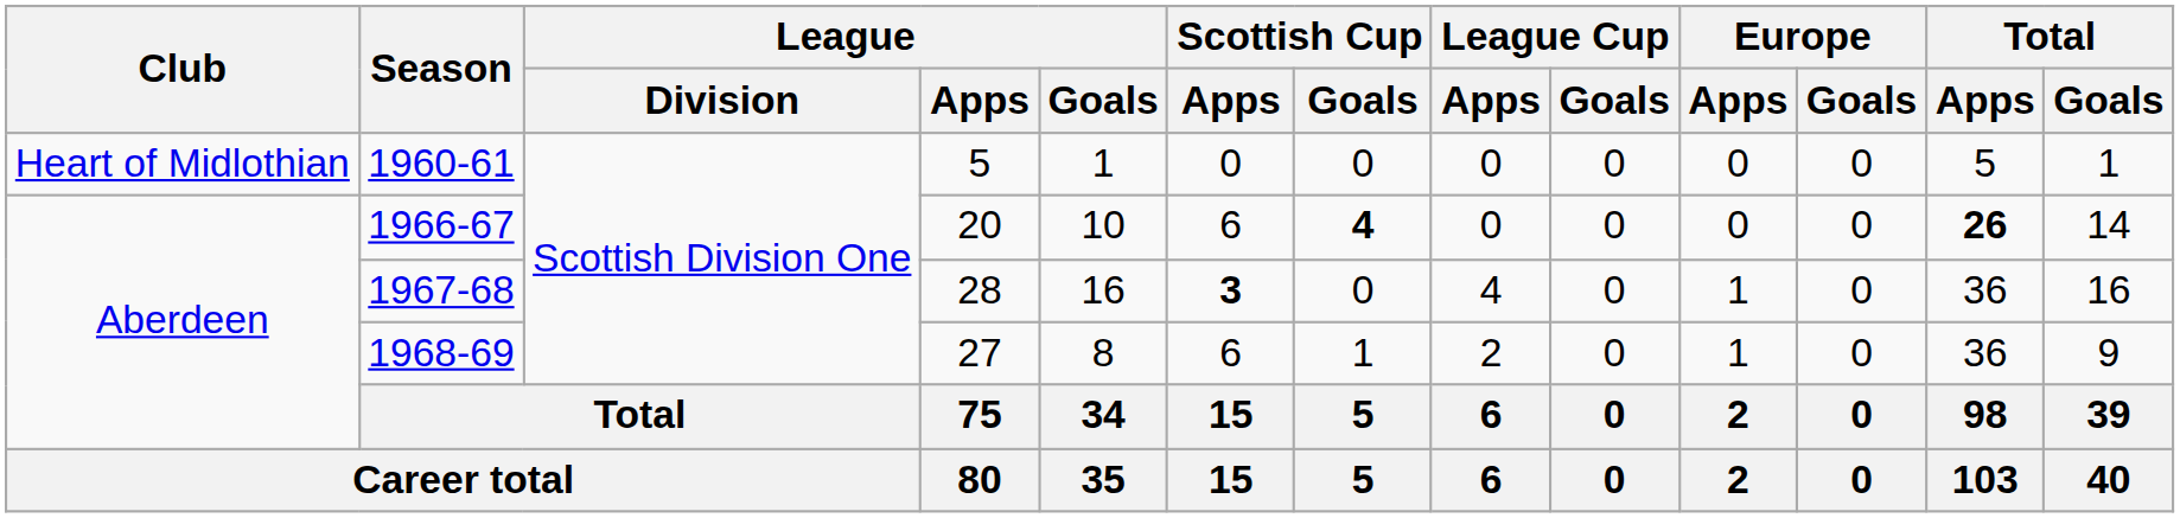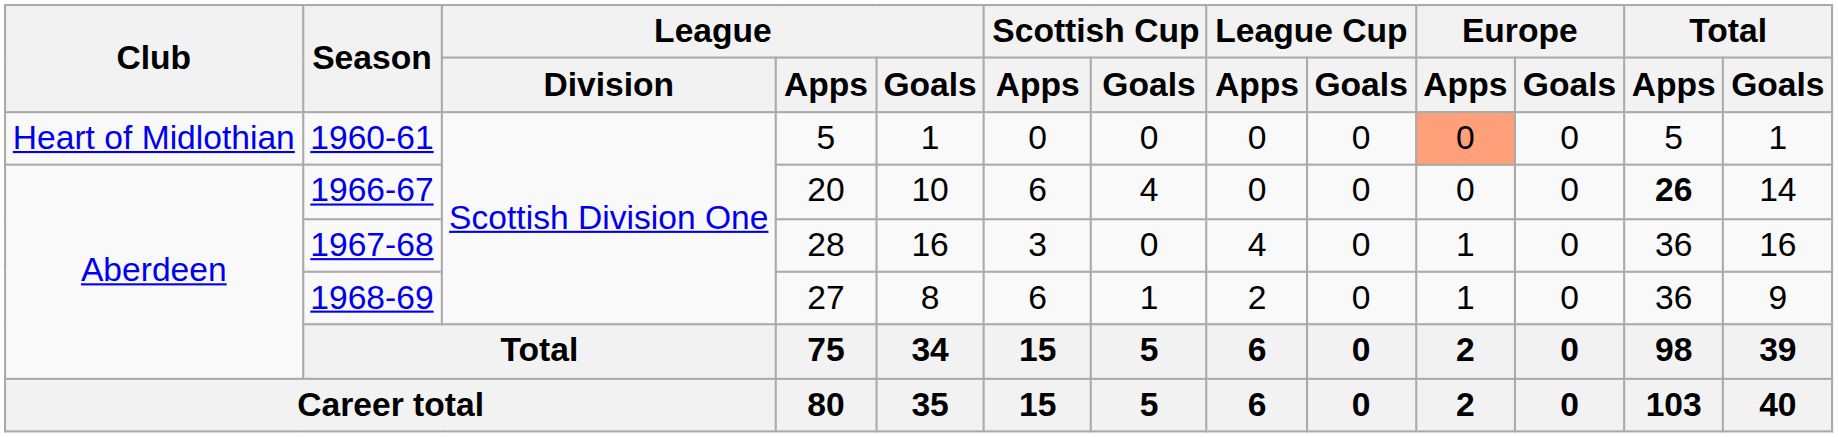1960-61 | Europe / Apps: no background -> lightsalmon background
1966-67 | Scottish Cup / Goals: bold -> normal
1967-68 | Scottish Cup / Apps: bold -> normal
